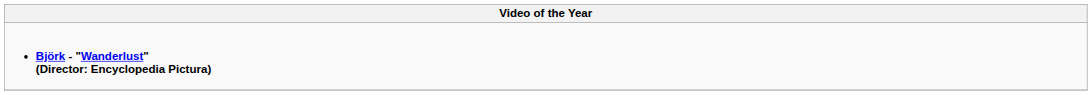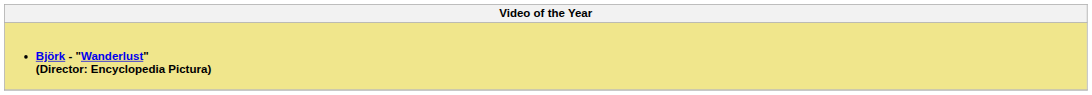row 2 | column 1: no background -> khaki background
